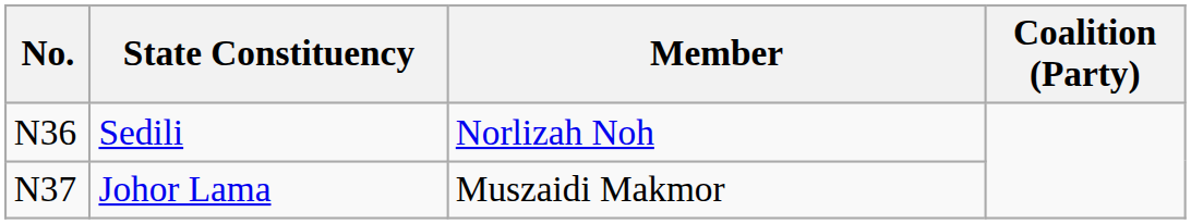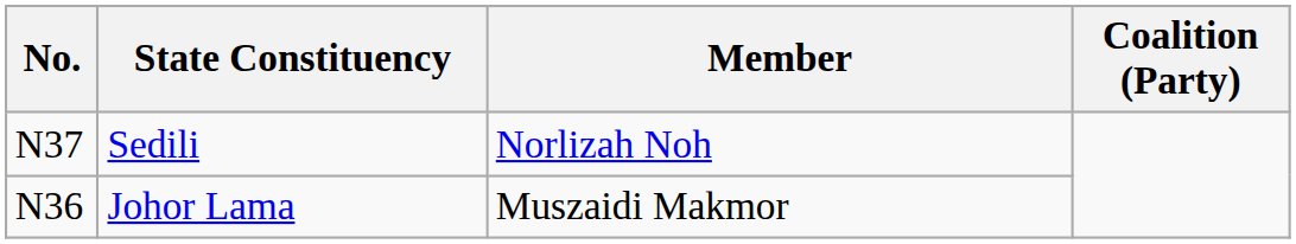Sedili | No.: N36 -> N37
Johor Lama | No.: N37 -> N36
